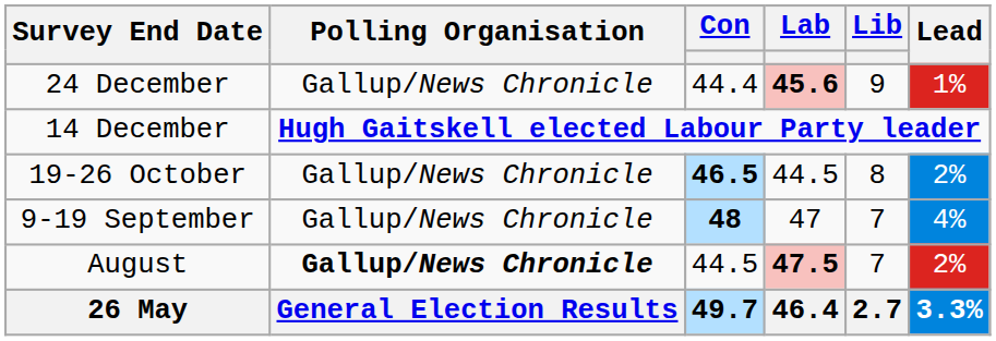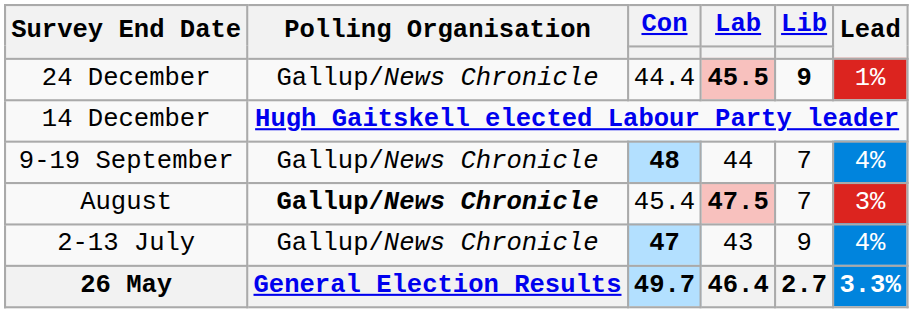24 December | Lab: 45.6 -> 45.5
24 December | Lib: normal -> bold
- row: 19-26 October | Gallup/News Chronicle | 46.5 | 44.5 | 8 | 2%
9-19 September | Lab: 47 -> 44
August | Con: 44.5 -> 45.4
August | Lead: 2% -> 3%
+ row: 2-13 July | Gallup/News Chronicle | 47 | 43 | 9 | 4%
